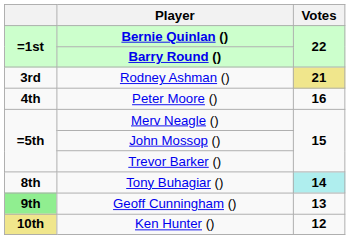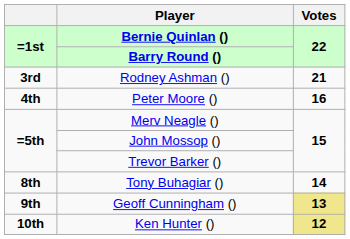Rodney Ashman () | Votes: khaki background -> no background
Tony Buhagiar () | Votes: paleturquoise background -> no background
Geoff Cunningham () | column 1: lightgreen background -> no background
Geoff Cunningham () | Votes: no background -> khaki background
Ken Hunter () | column 1: khaki background -> no background
Ken Hunter () | Votes: no background -> khaki background
